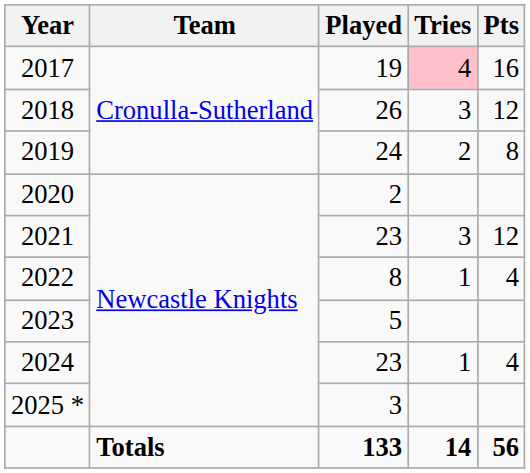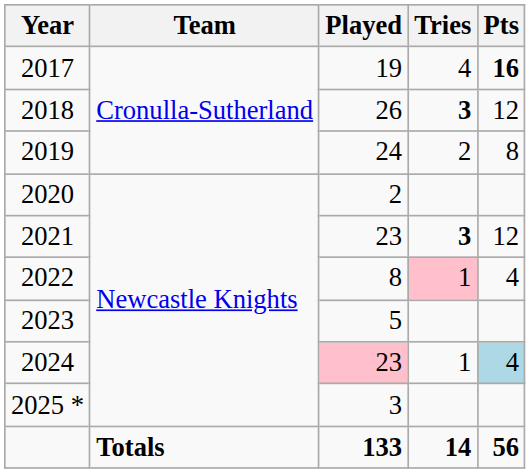2017 | Tries: pink background -> no background
2017 | Pts: normal -> bold
2018 | Tries: normal -> bold
2021 | Tries: normal -> bold
2022 | Tries: no background -> pink background
2024 | Played: no background -> pink background
2024 | Pts: no background -> lightblue background
